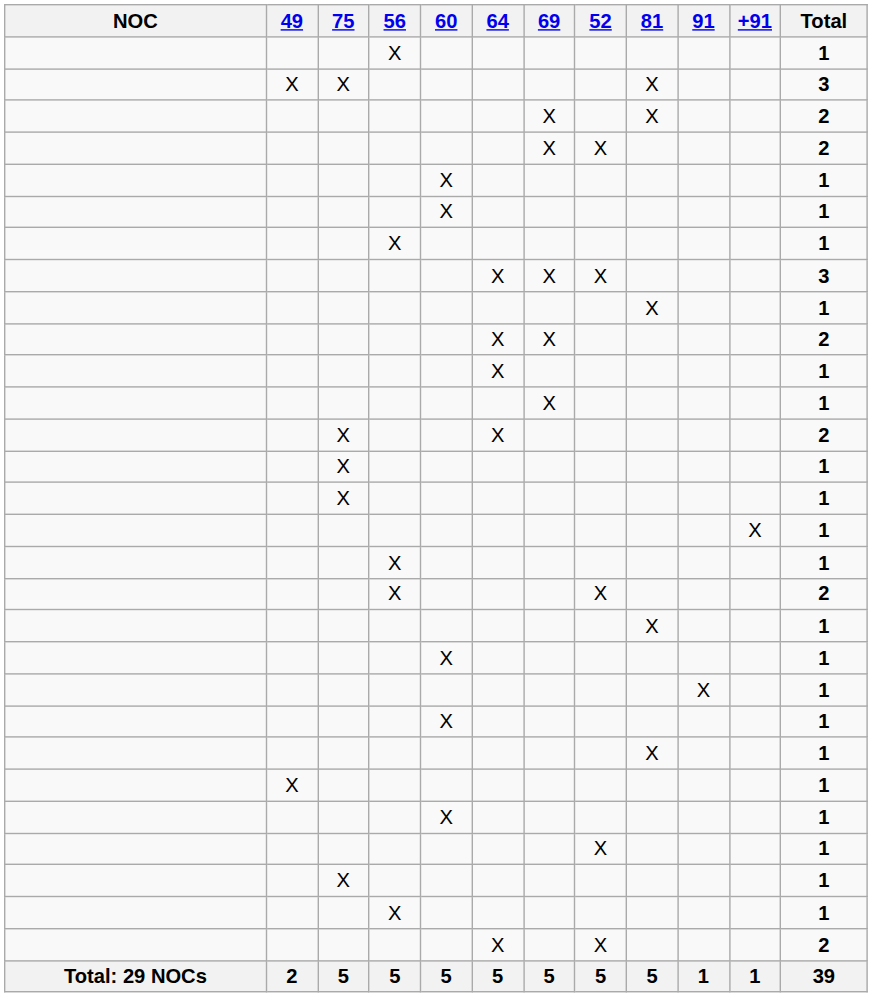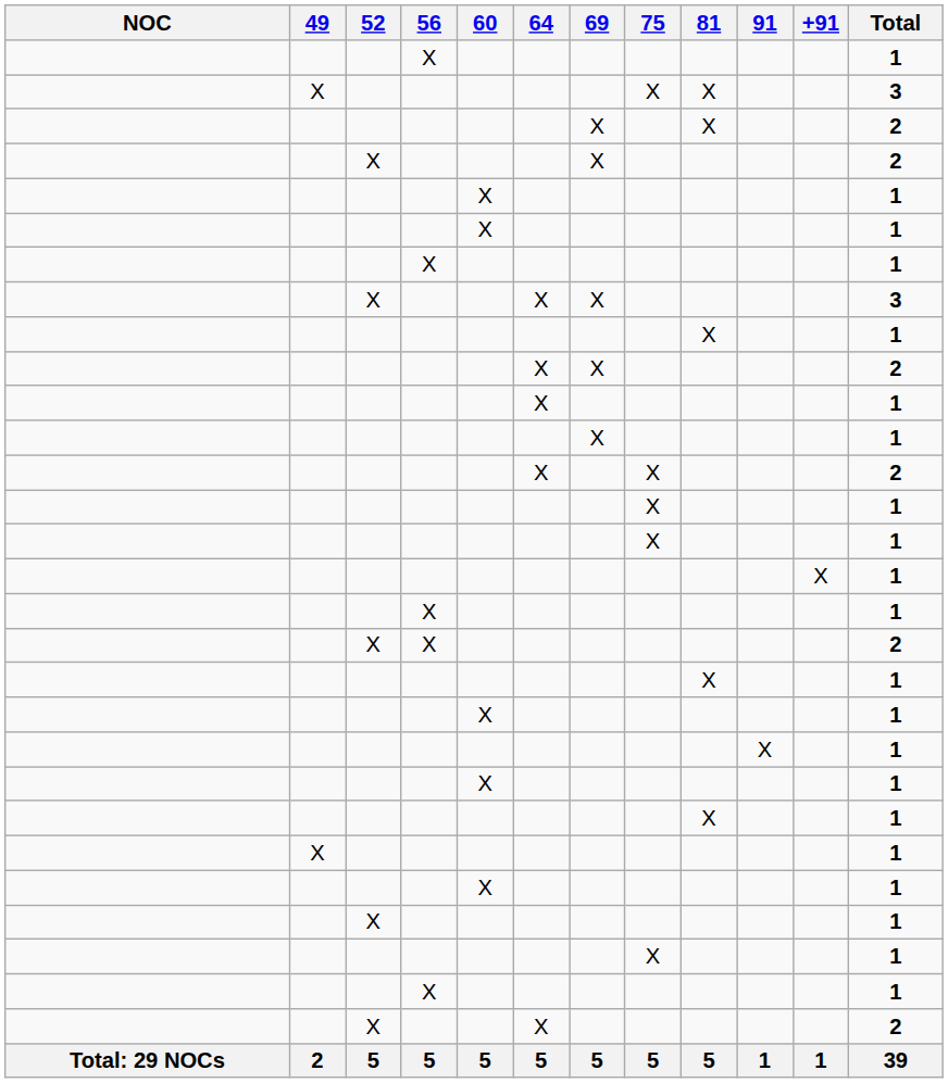columns swapped: 52 <-> 75
